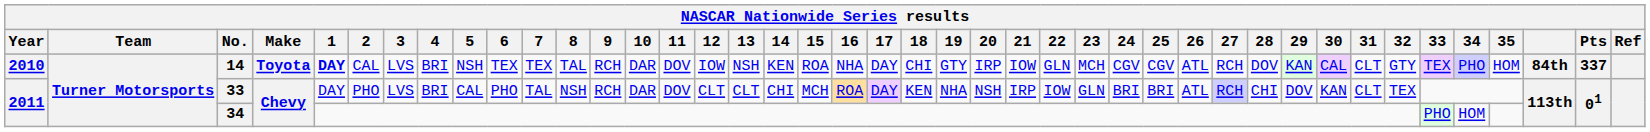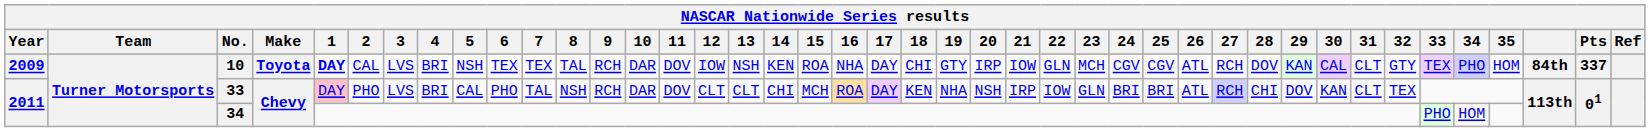row 3 | Year: 2010 -> 2009
row 3 | No.: 14 -> 10
row 4 | 1: no background -> pink background
